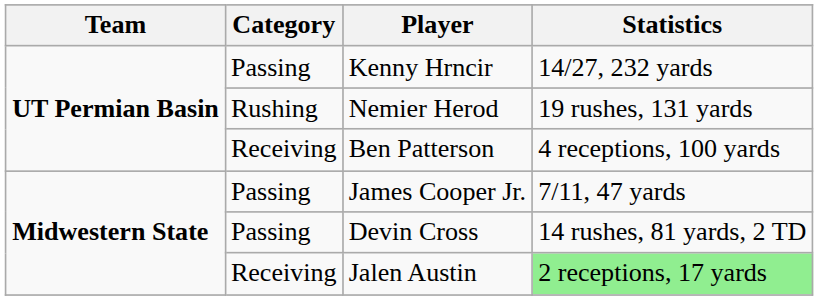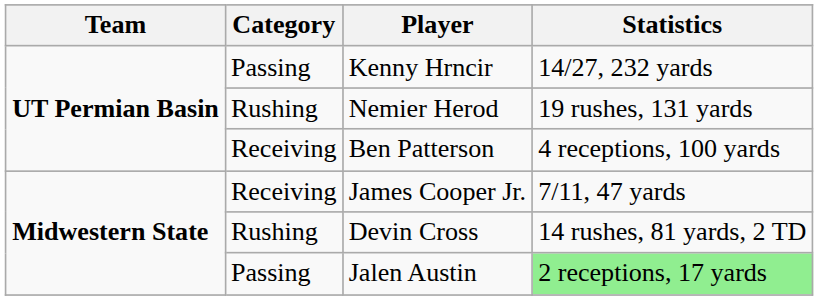James Cooper Jr. | Category: Passing -> Receiving
Devin Cross | Category: Passing -> Rushing
Jalen Austin | Category: Receiving -> Passing
